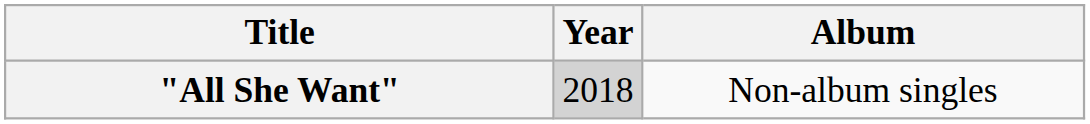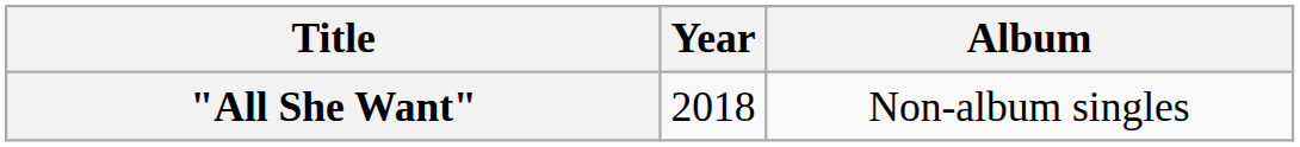row 2 | Year: lightgrey background -> no background
